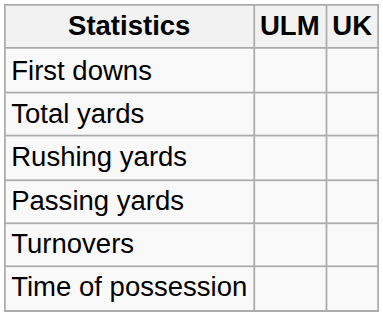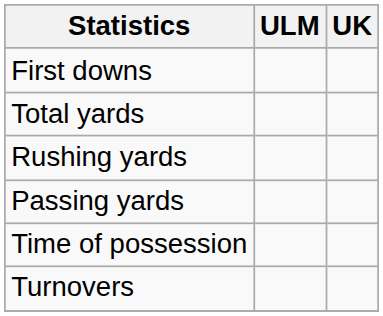rows swapped: Turnovers <-> Time of possession
